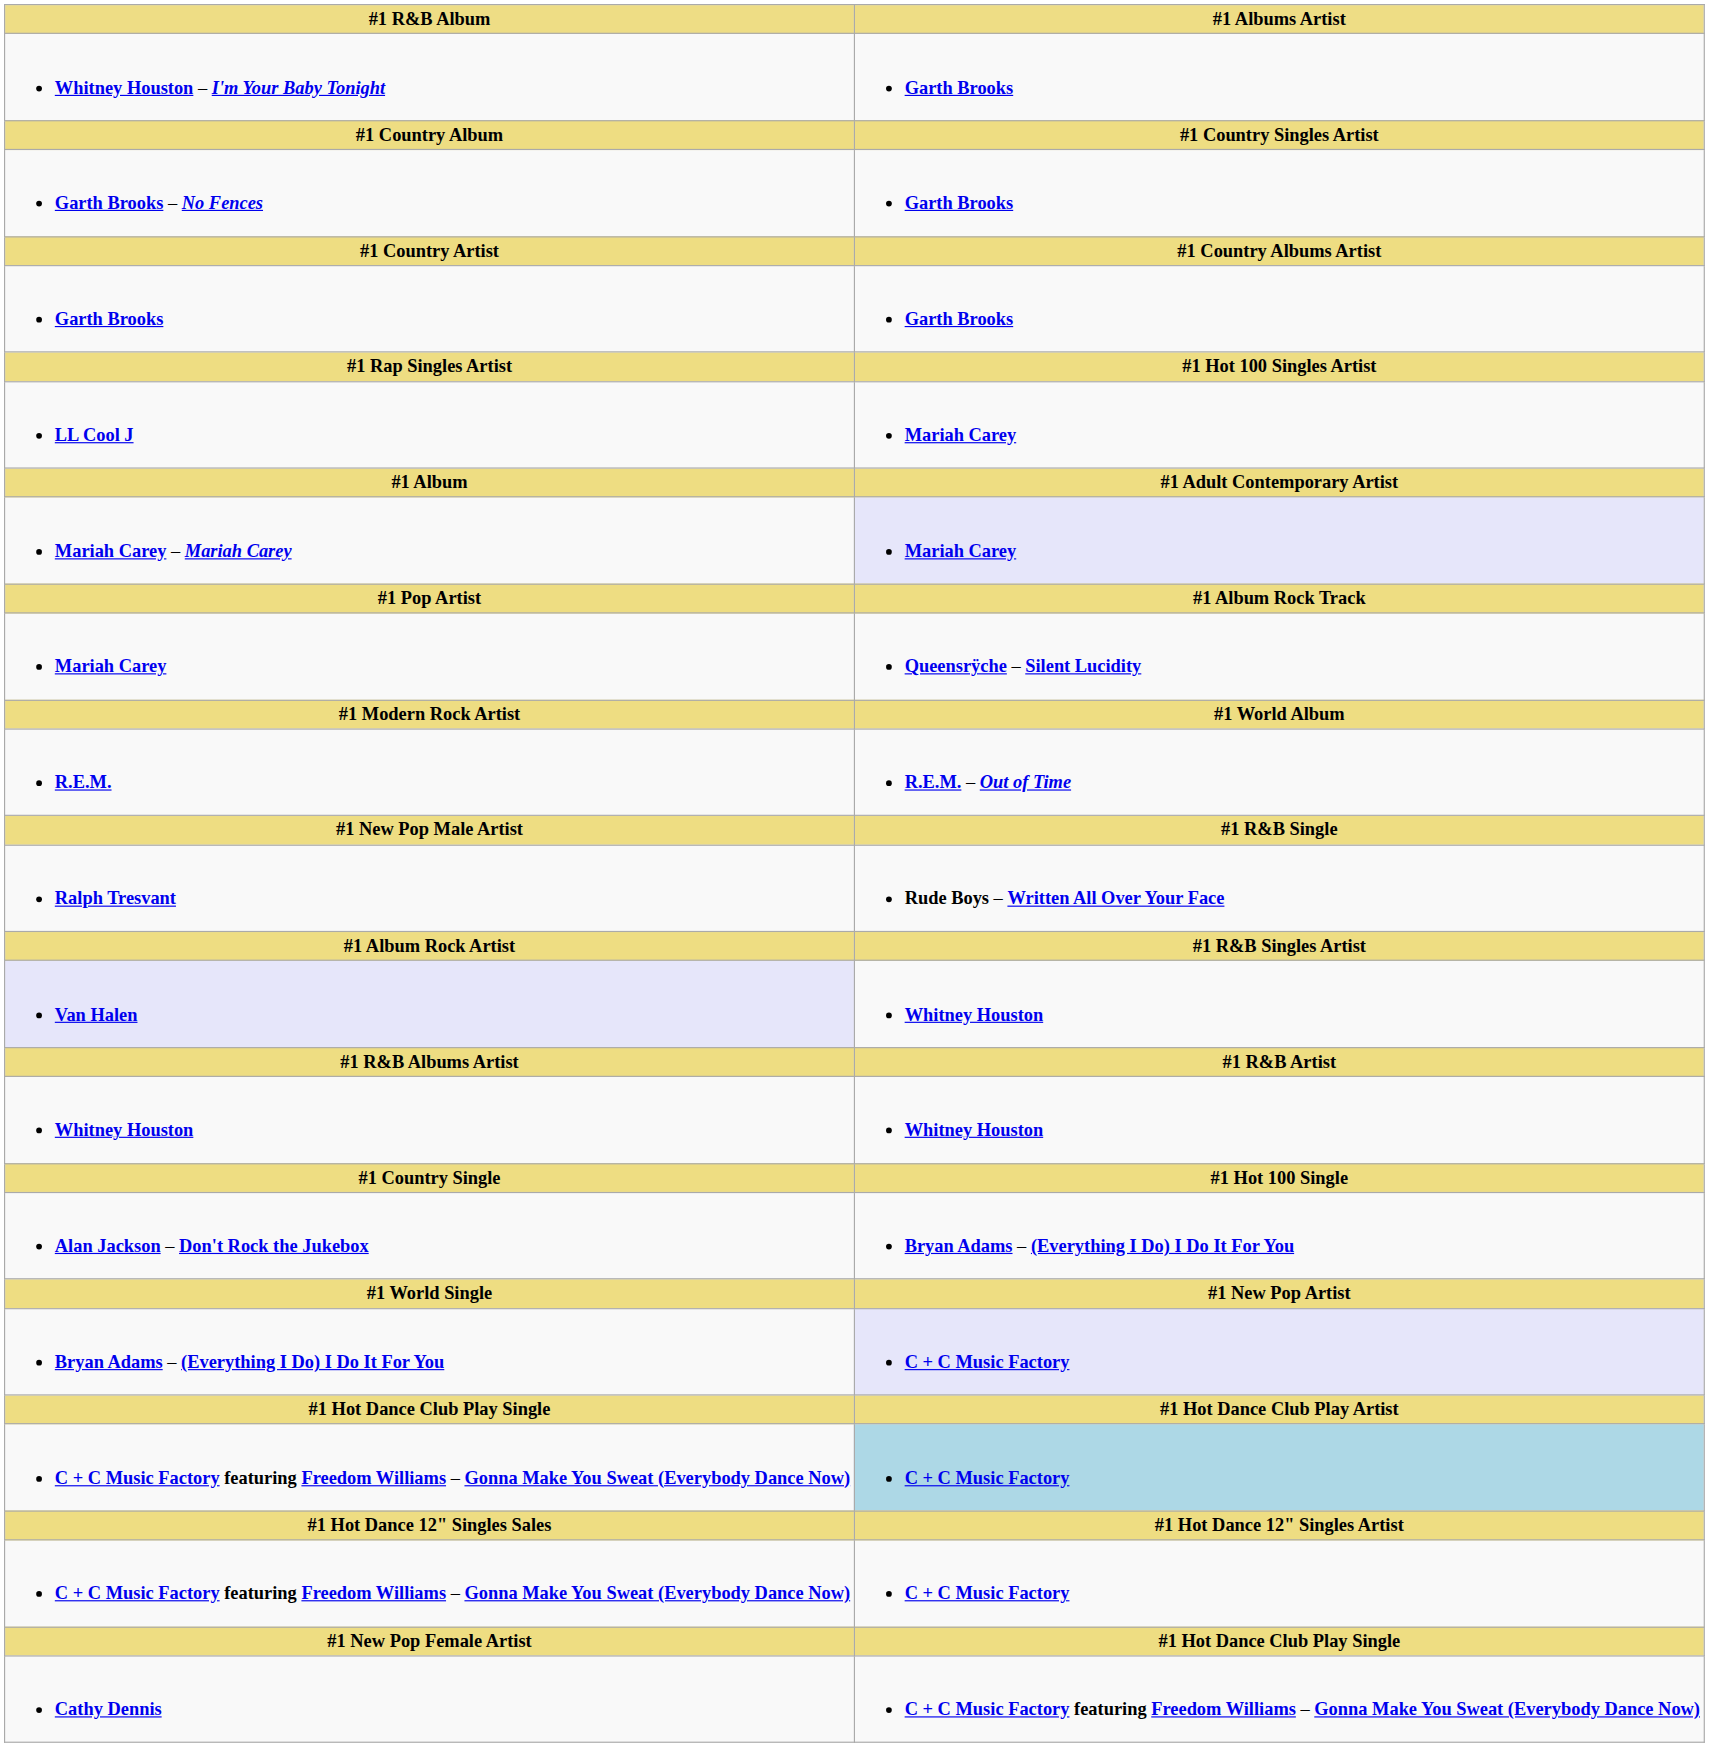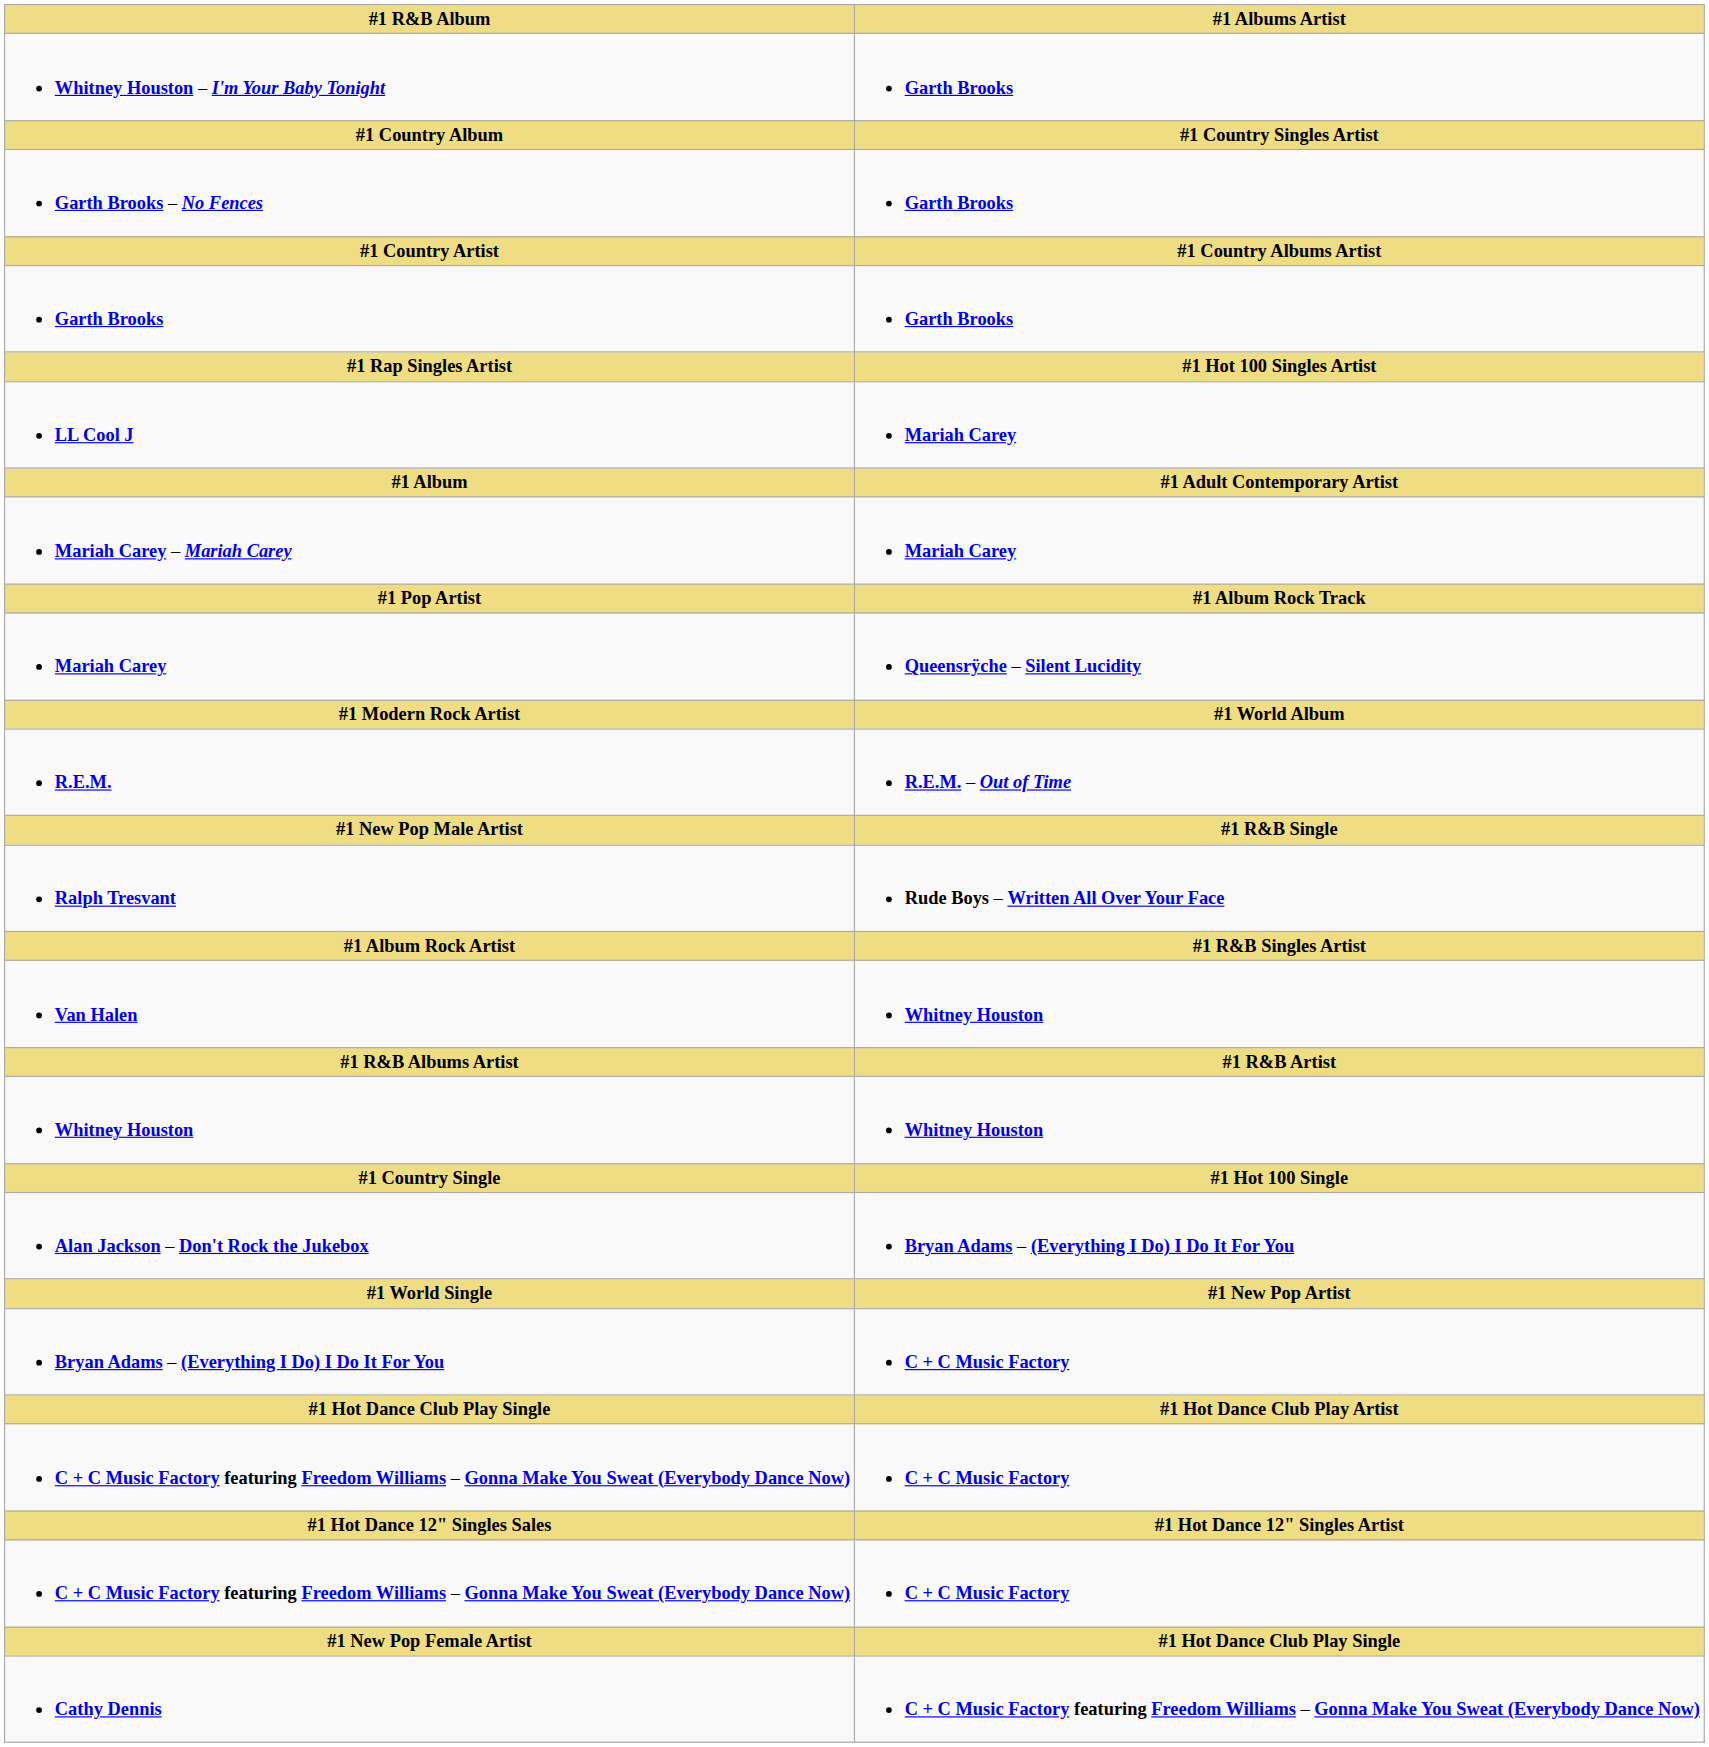row 10 | #1 Albums Artist: lavender background -> no background
row 18 | #1 R&B Album: lavender background -> no background
row 24 | #1 Albums Artist: lavender background -> no background
row 26 | #1 Albums Artist: lightblue background -> no background
